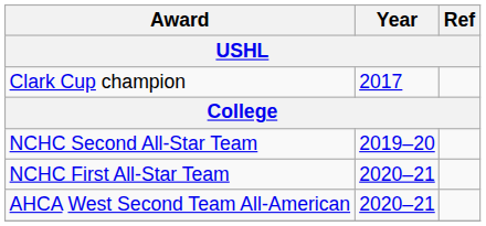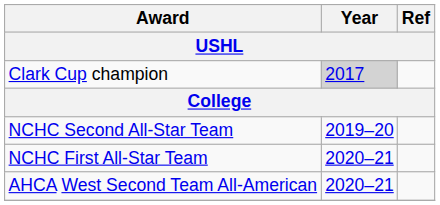Clark Cup champion | Year: no background -> lightgrey background
